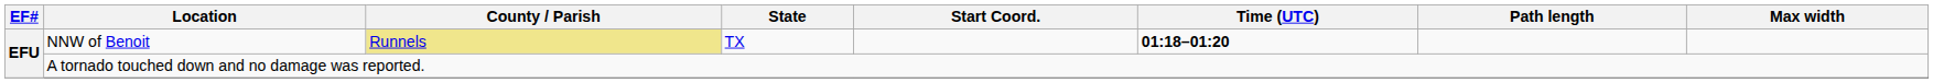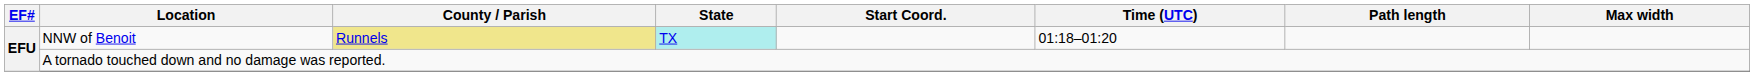NNW of Benoit | State: no background -> paleturquoise background
NNW of Benoit | Time (UTC): bold -> normal
